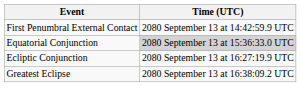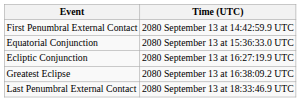Equatorial Conjunction | Time (UTC): lightgrey background -> no background
+ row: Last Penumbral External Contact | 2080 September 13 at 18:33:46.9 UTC
